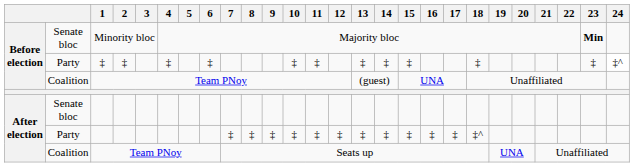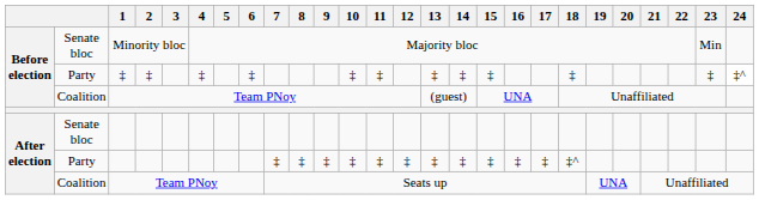Minority bloc | 23: bold -> normal
